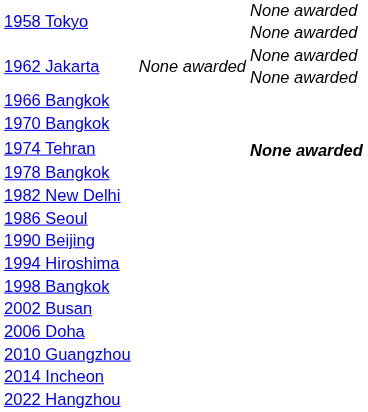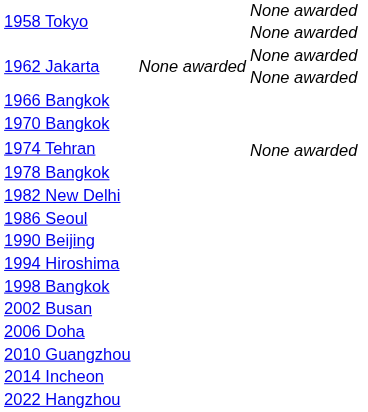1974 Tehran / None awarded | column 3: bold -> normal
